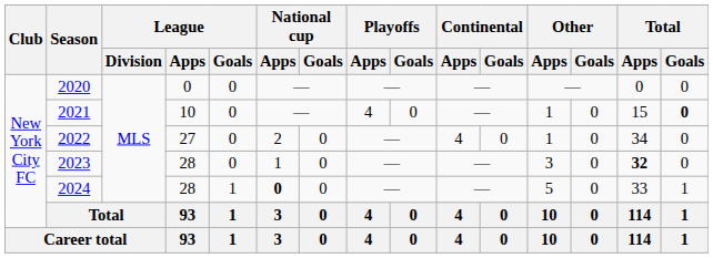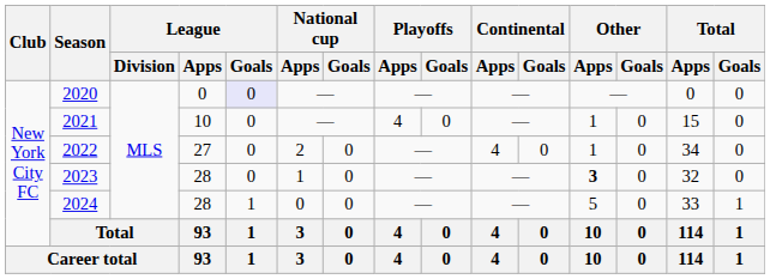2020 | League / Goals: no background -> lavender background
2021 | Total / Goals: bold -> normal
2023 | Other / Apps: normal -> bold
2023 | Total / Apps: bold -> normal
2024 | National cup / Apps: bold -> normal
